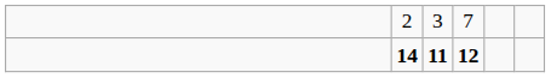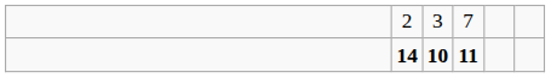row 2 | column 3: 11 -> 10
row 2 | column 4: 12 -> 11
